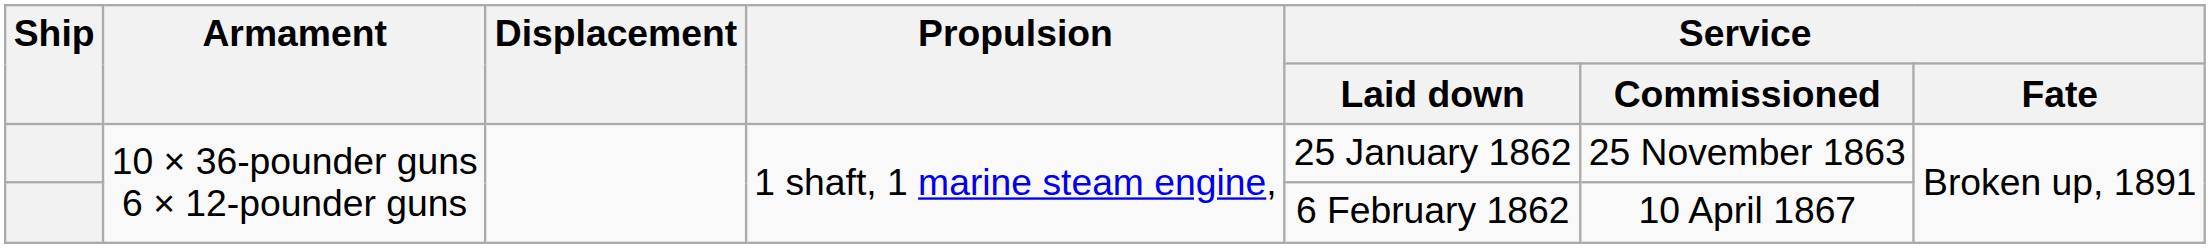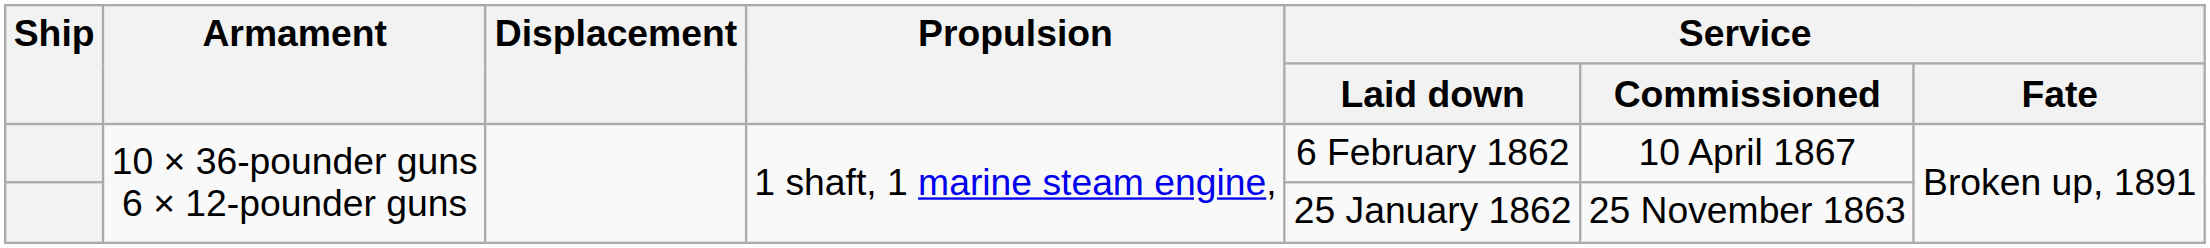row 3 | Service / Laid down: 25 January 1862 -> 6 February 1862
row 3 | Service / Commissioned: 25 November 1863 -> 10 April 1867
row 4 | Service / Laid down: 6 February 1862 -> 25 January 1862
row 4 | Service / Commissioned: 10 April 1867 -> 25 November 1863
